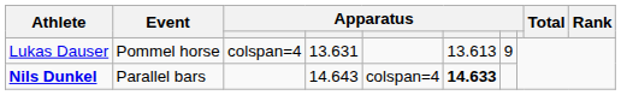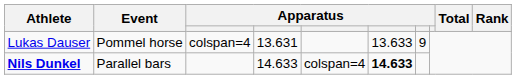Lukas Dauser | column 6: 13.613 -> 13.633
Nils Dunkel | column 4: 14.643 -> 14.633
